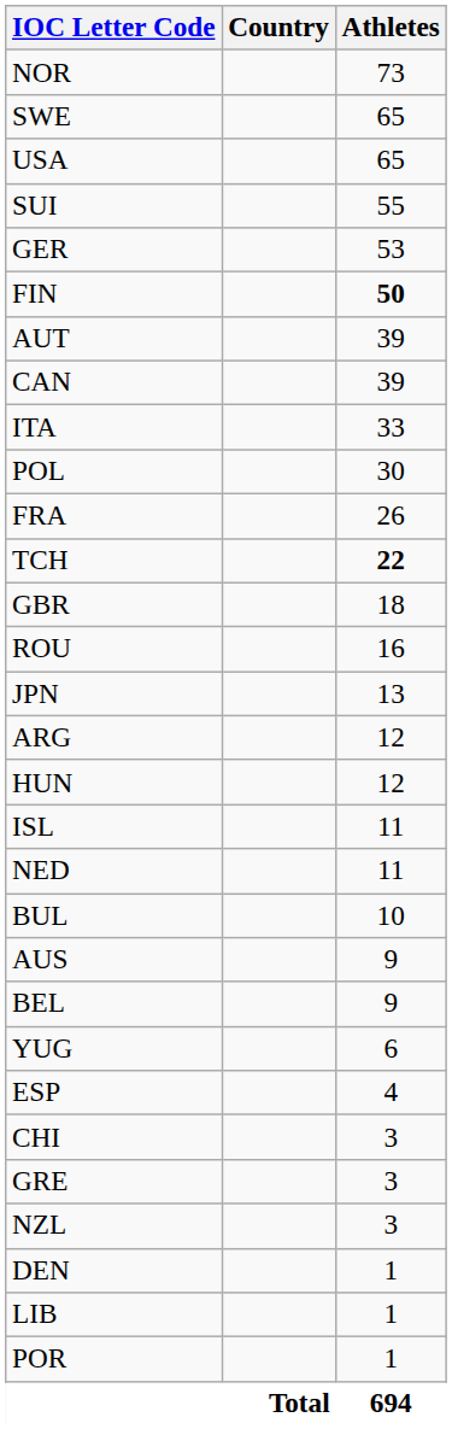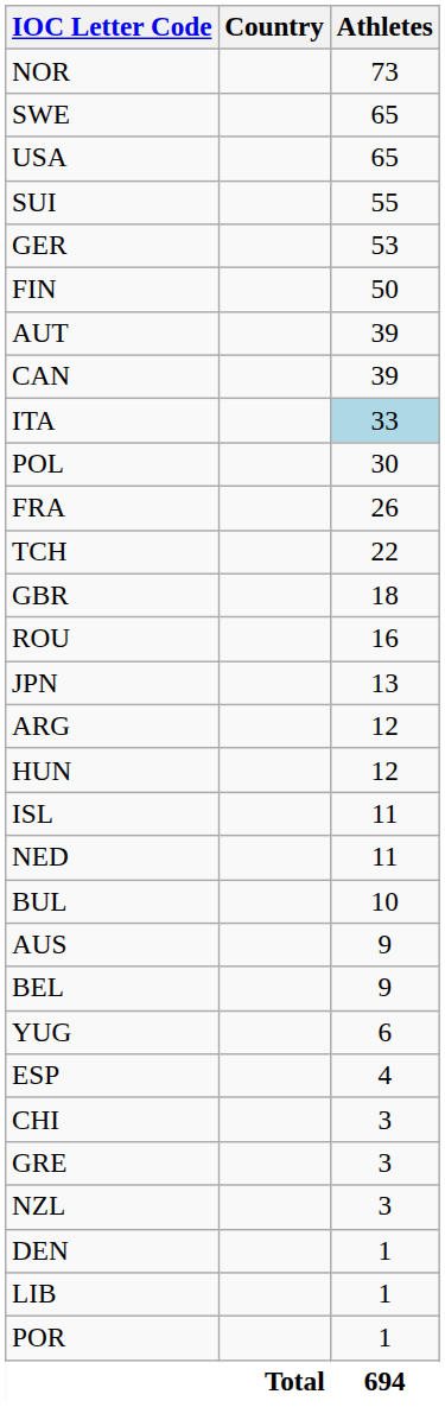FIN | Athletes: bold -> normal
ITA | Athletes: no background -> lightblue background
TCH | Athletes: bold -> normal
